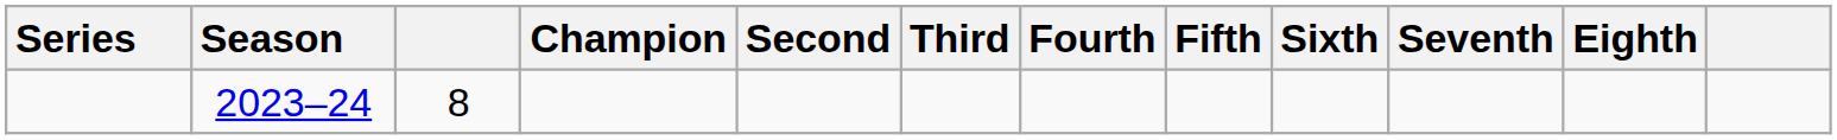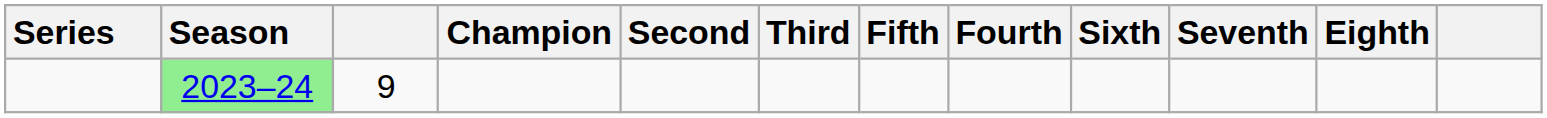columns swapped: Fourth <-> Fifth
row 2 | Season: no background -> lightgreen background
row 2 | column 3: 8 -> 9
